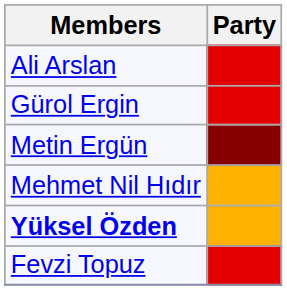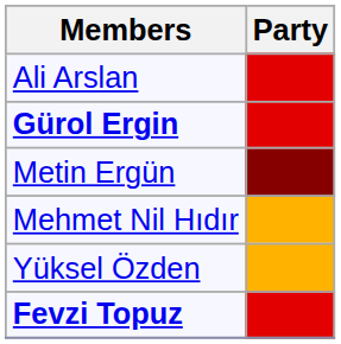Gürol Ergin | Members: normal -> bold
Yüksel Özden | Members: bold -> normal
Fevzi Topuz | Members: normal -> bold
